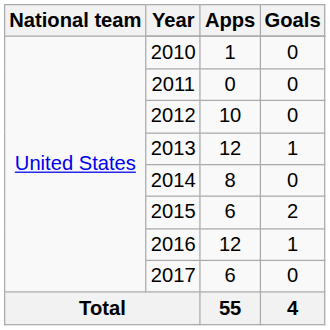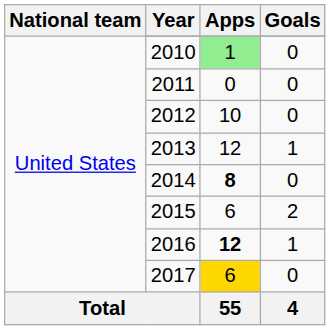2010 | Apps: no background -> lightgreen background
2014 | Apps: normal -> bold
2016 | Apps: normal -> bold
2017 | Apps: no background -> gold background
